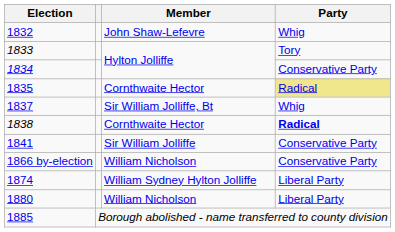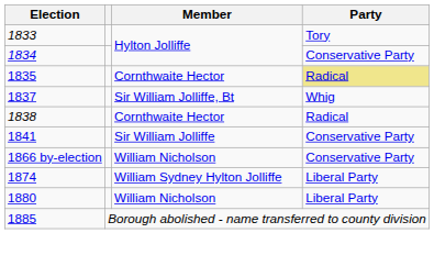- row: 1832 | John Shaw-Lefevre | Whig
1838 | Party: bold -> normal
